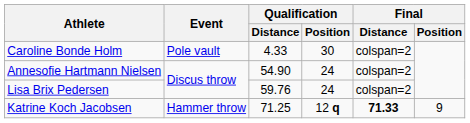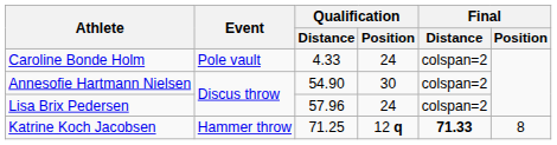Caroline Bonde Holm | Qualification / Position: 30 -> 24
Annesofie Hartmann Nielsen | Qualification / Position: 24 -> 30
Lisa Brix Pedersen | Qualification / Distance: 59.76 -> 57.96
Katrine Koch Jacobsen | Final / Position: 9 -> 8
